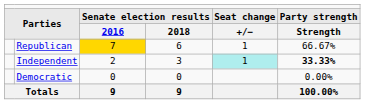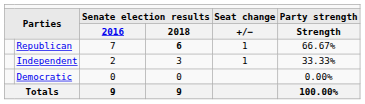Republican | column 3: gold background -> no background
Republican | column 4: normal -> bold
Independent | column 5: paleturquoise background -> no background
Independent | column 6: bold -> normal
